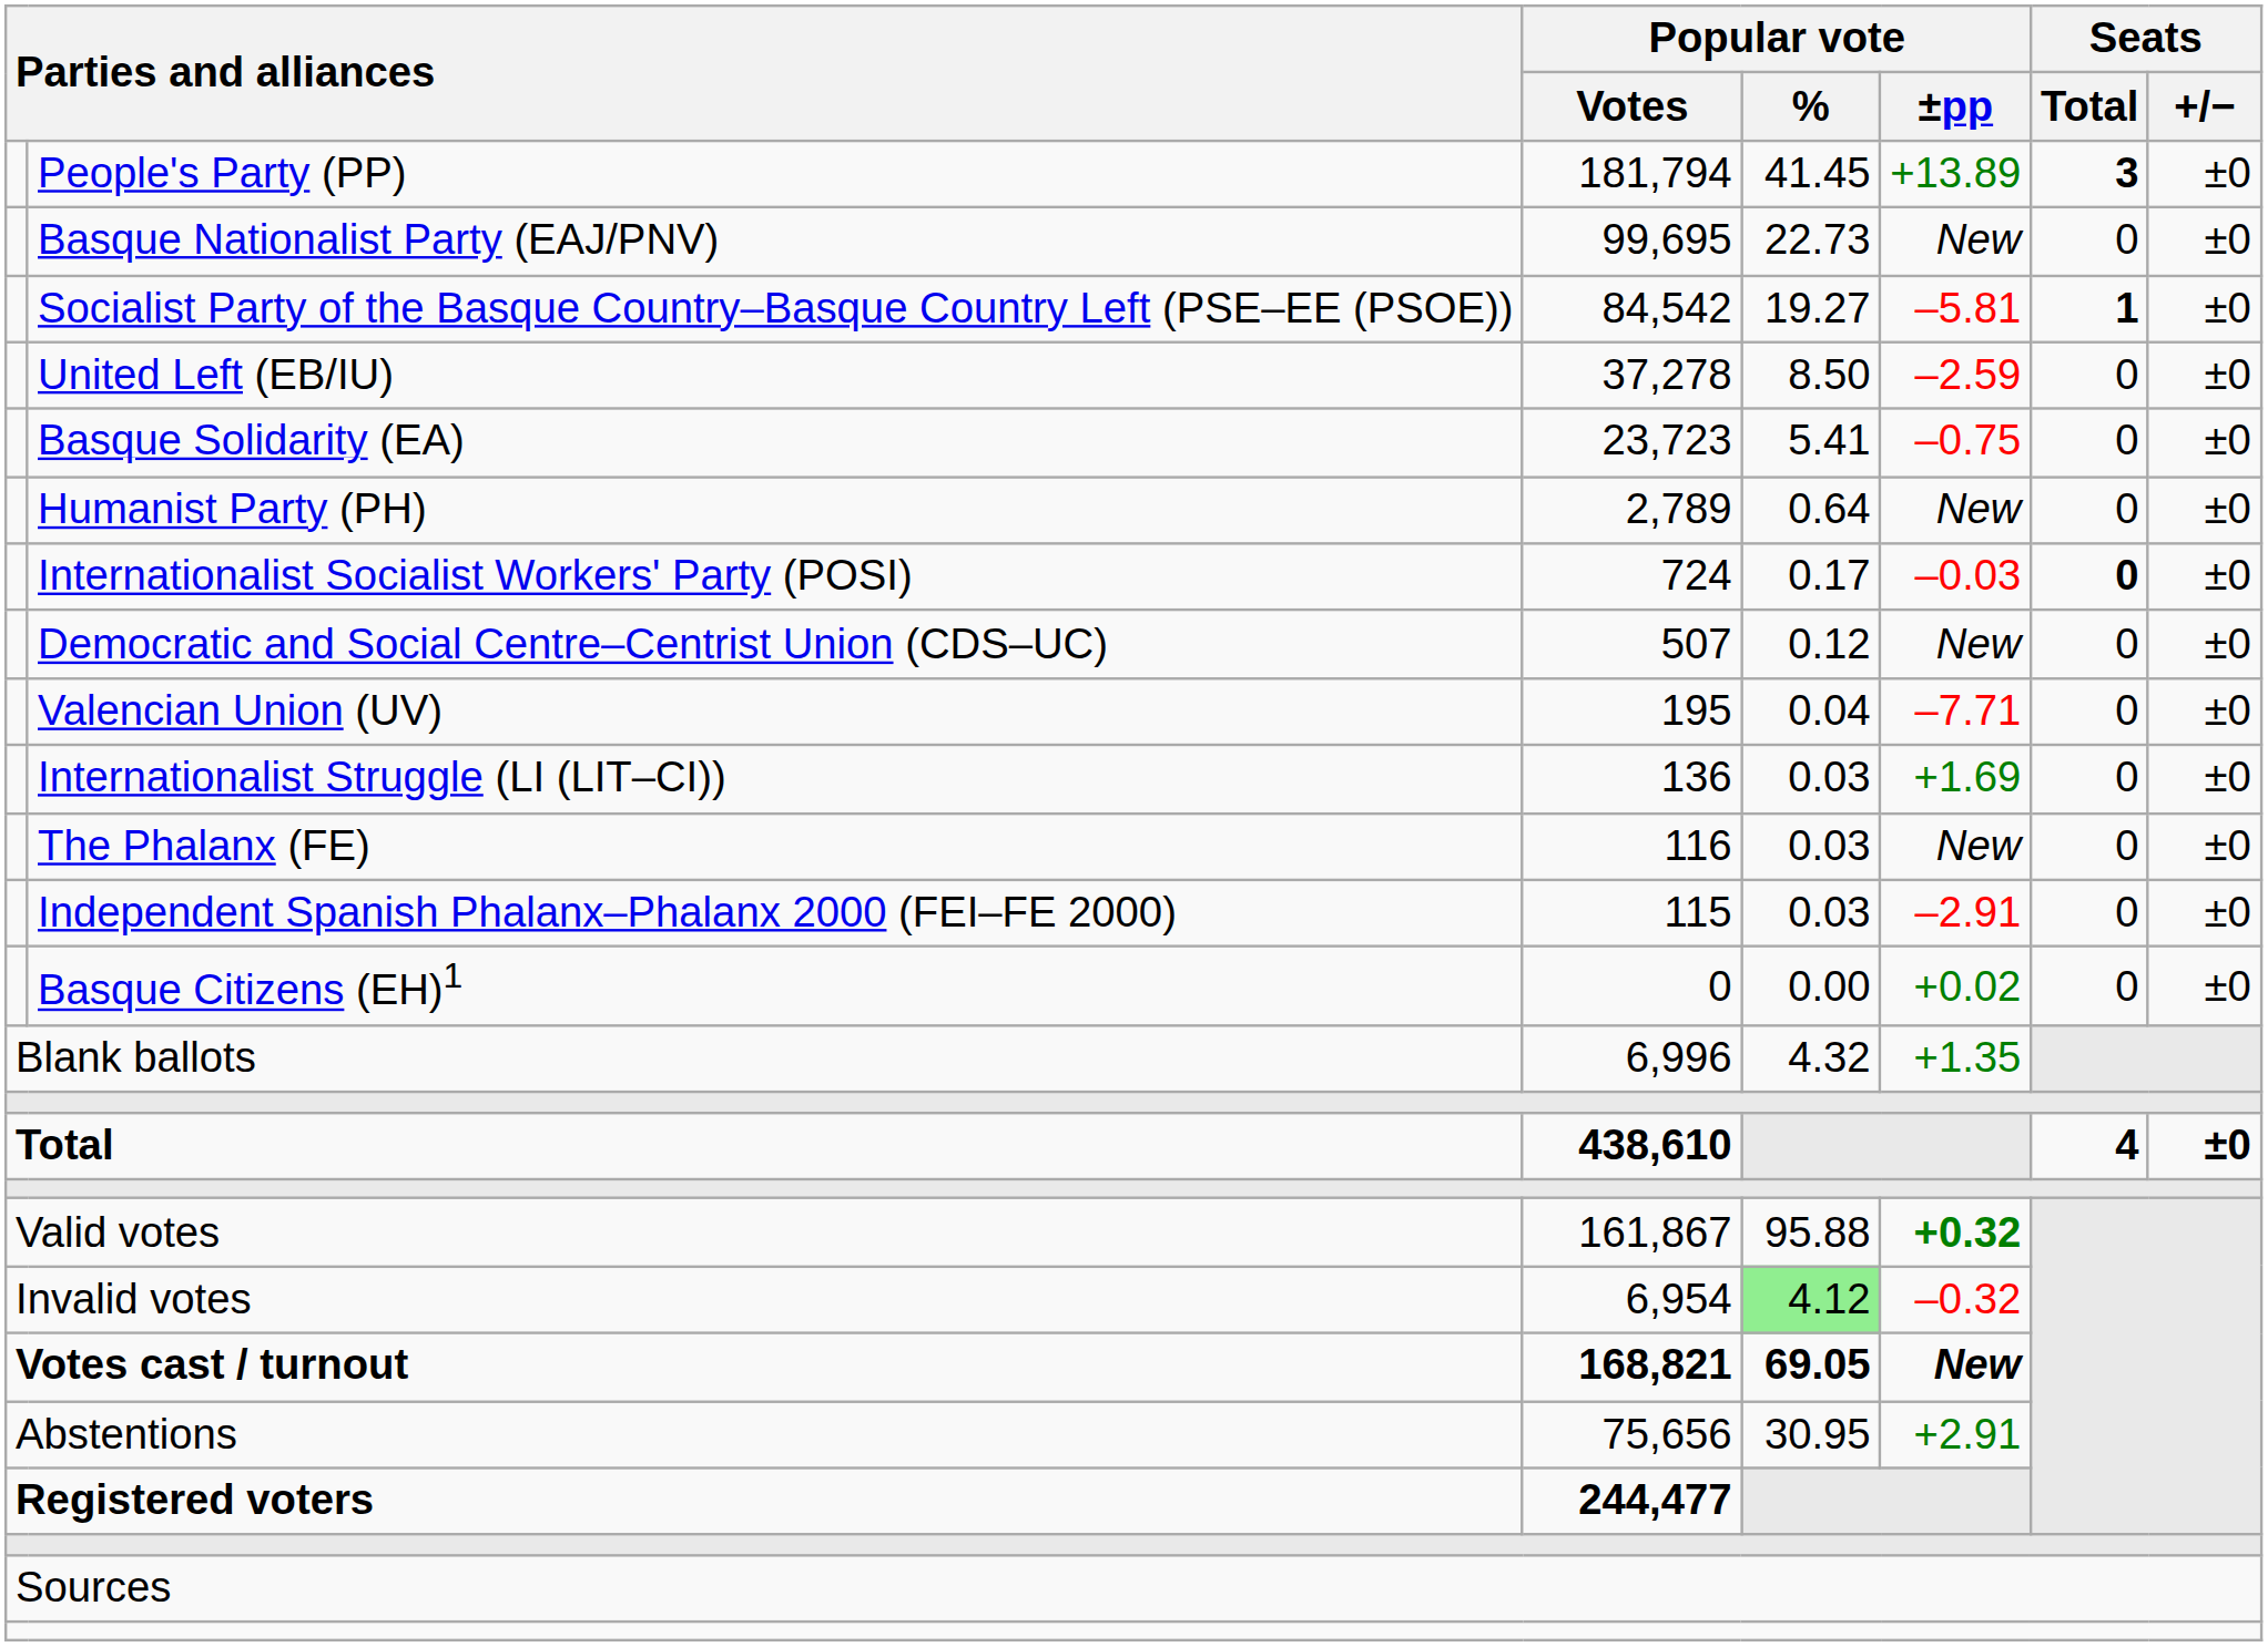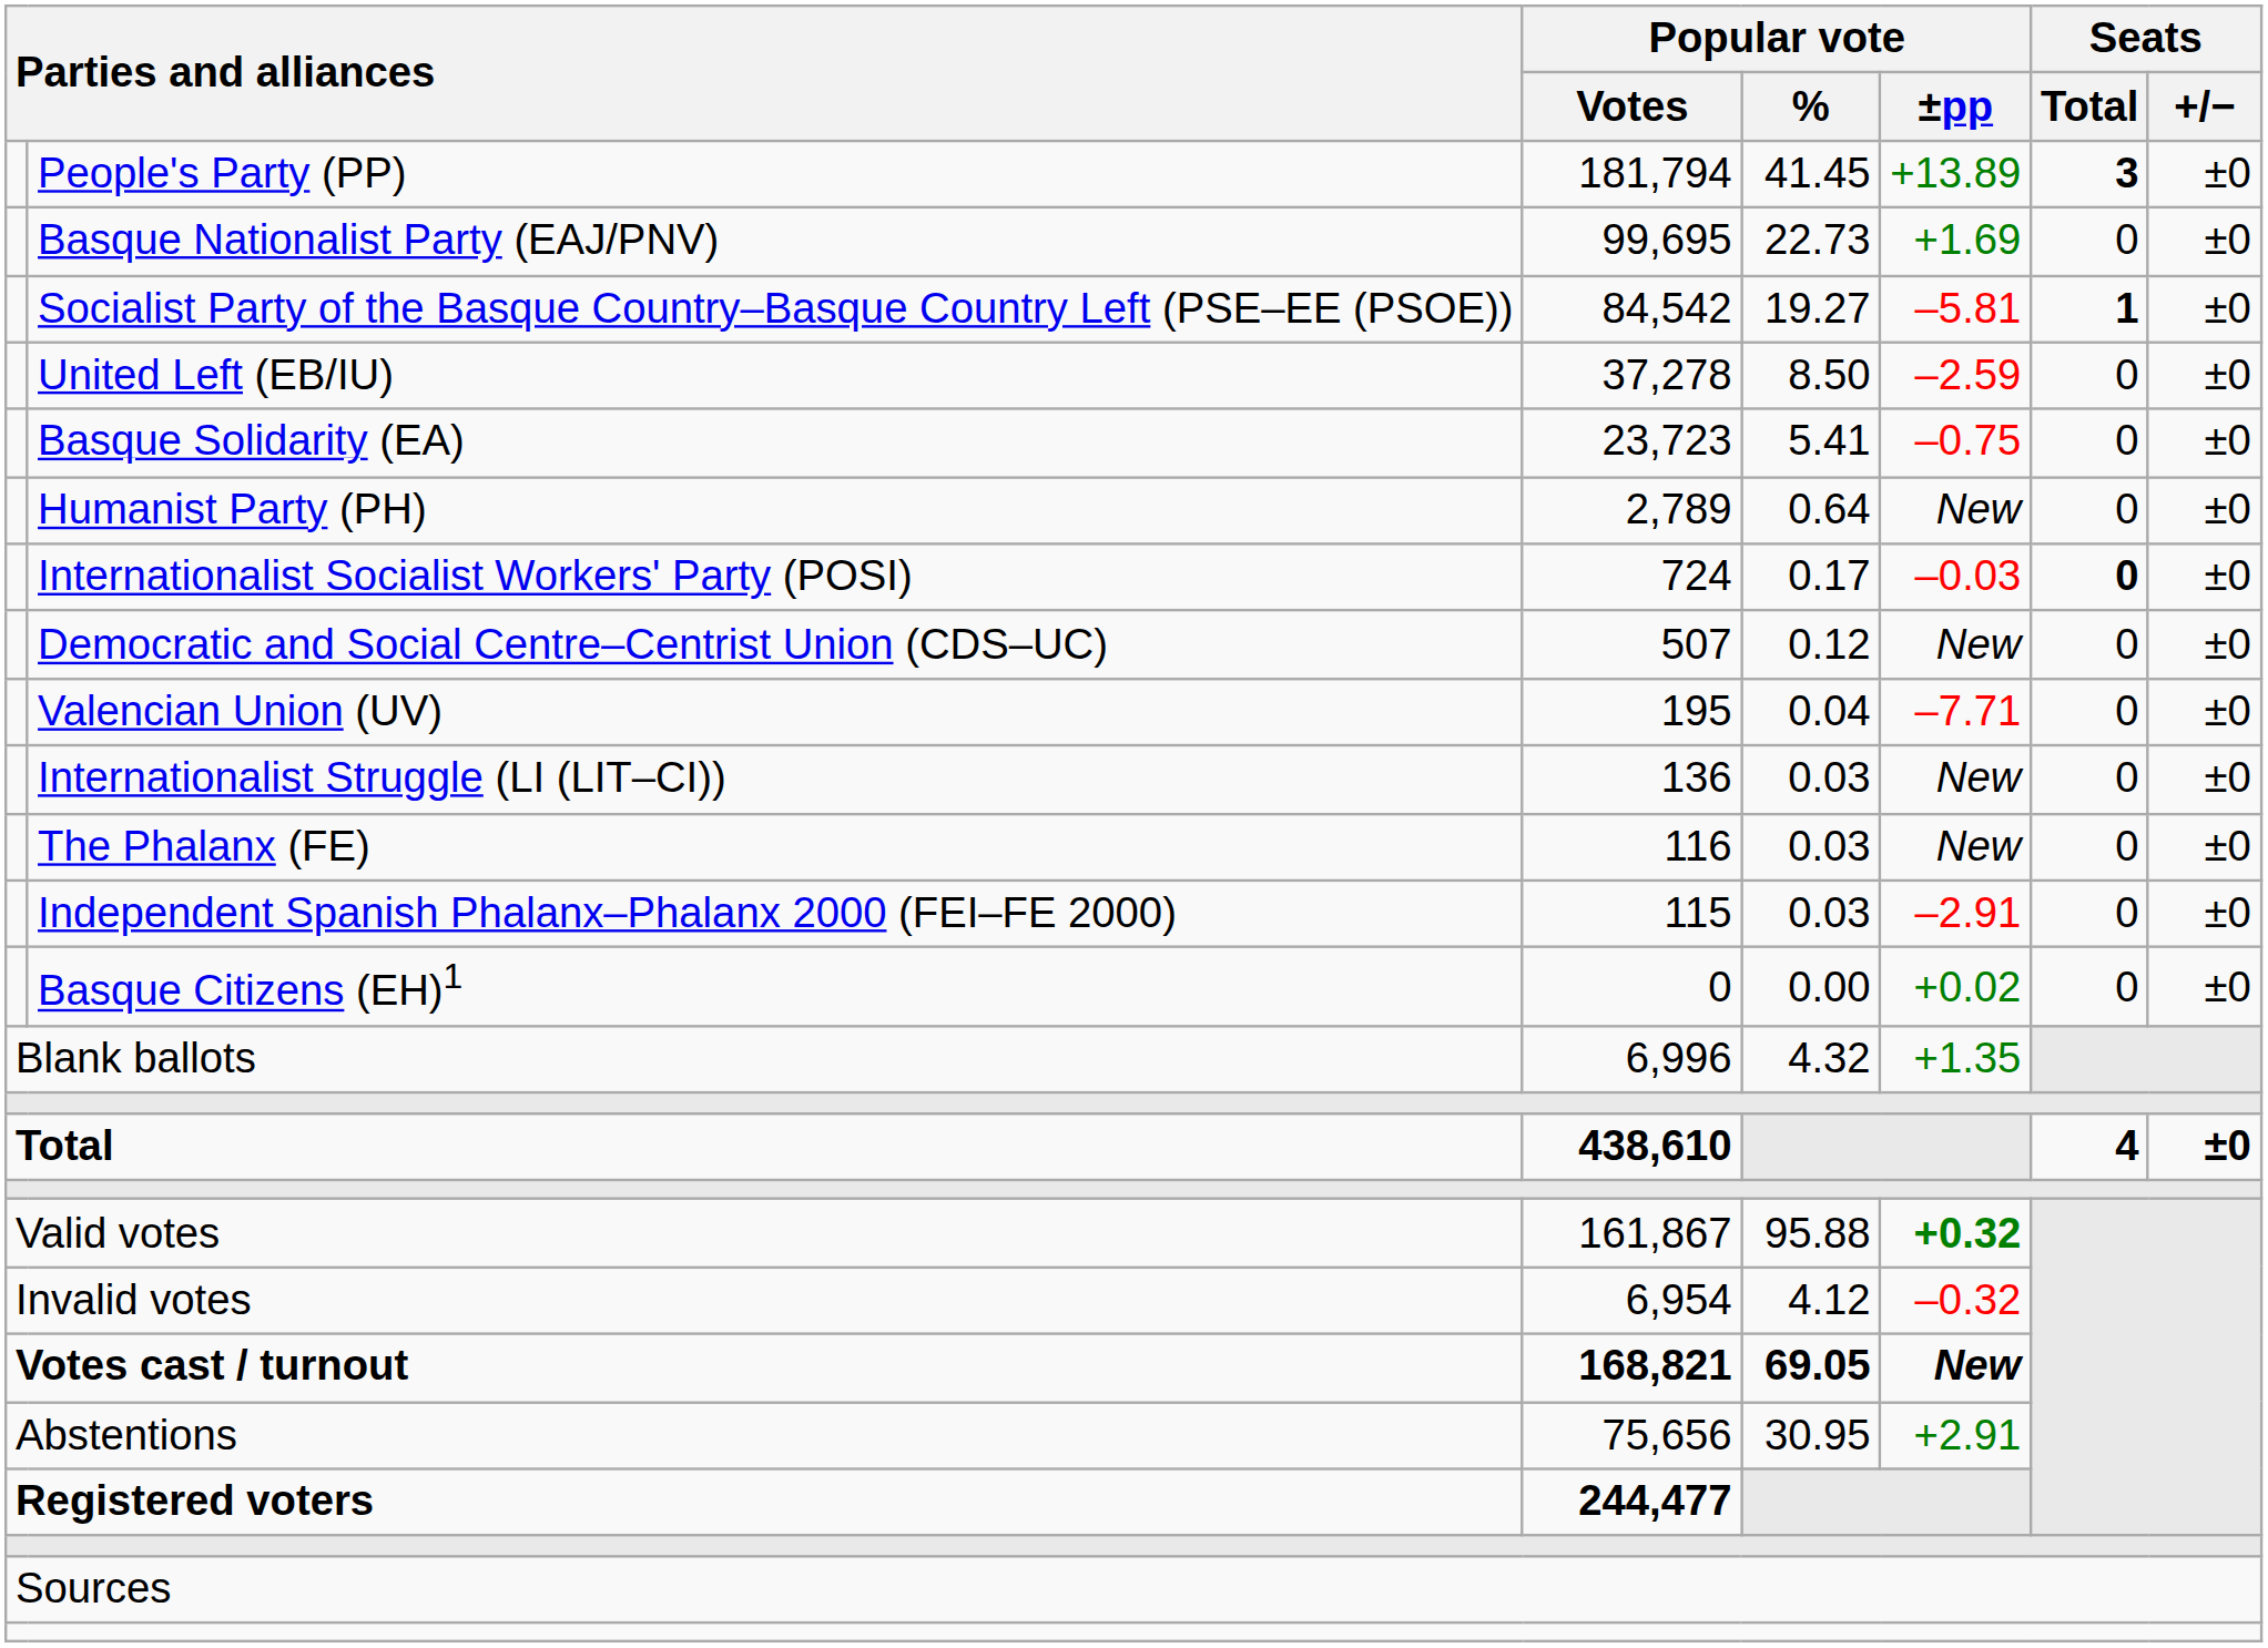Basque Nationalist Party (EAJ/PNV) | Popular vote / ±pp: New -> +1.69
Internationalist Struggle (LI (LIT–CI)) | Popular vote / ±pp: +1.69 -> New
Invalid votes | Popular vote / %: lightgreen background -> no background
